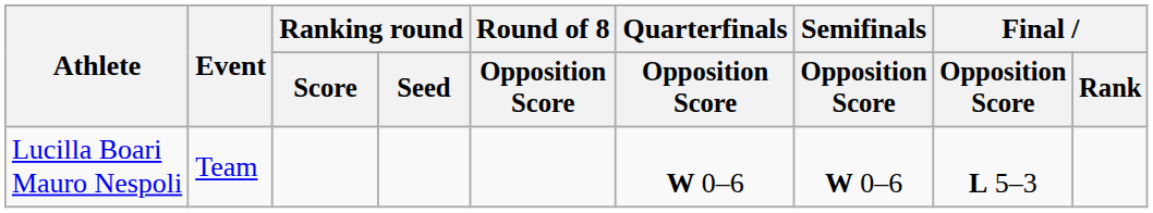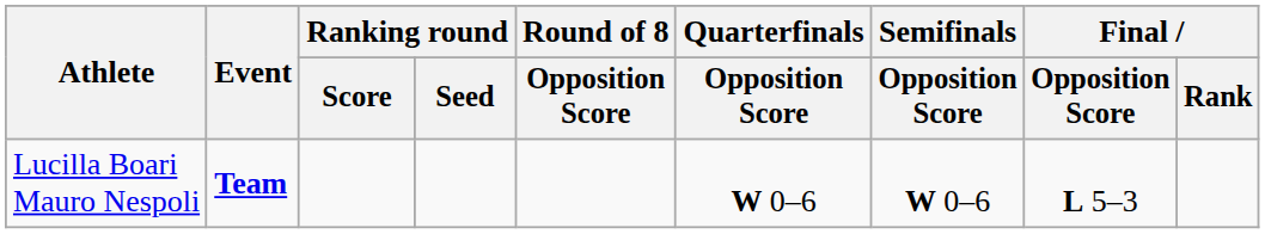Lucilla Boari Mauro Nespoli | Event: normal -> bold
